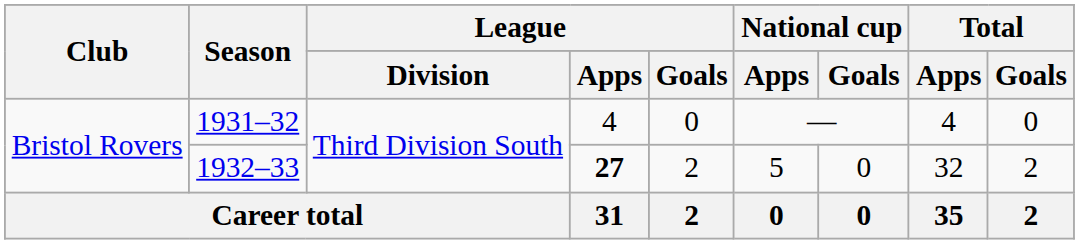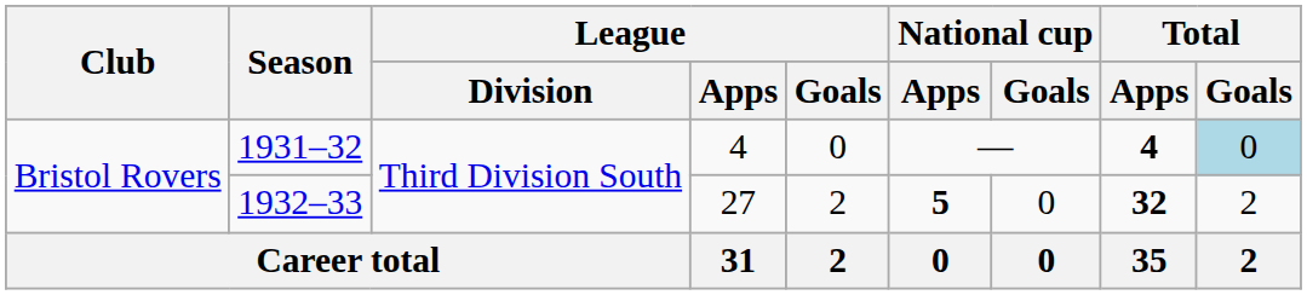1931–32 | Total / Apps: normal -> bold
1931–32 | Total / Goals: no background -> lightblue background
1932–33 | League / Apps: bold -> normal
1932–33 | National cup / Apps: normal -> bold
1932–33 | Total / Apps: normal -> bold
